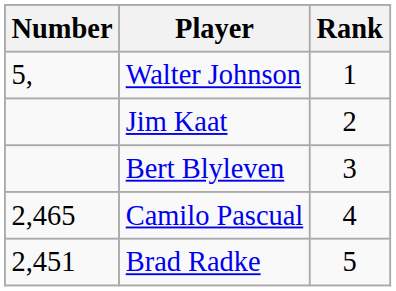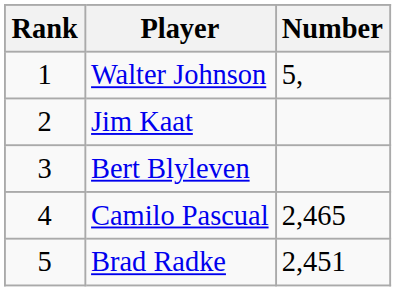columns swapped: Rank <-> Number
